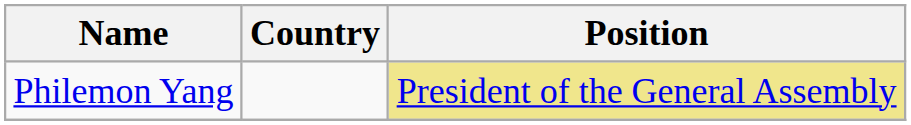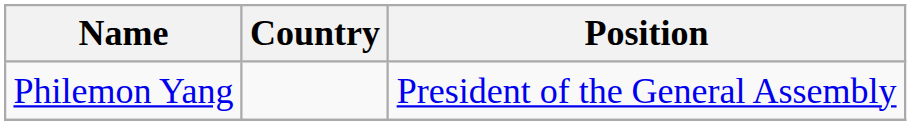Philemon Yang | Position: khaki background -> no background
